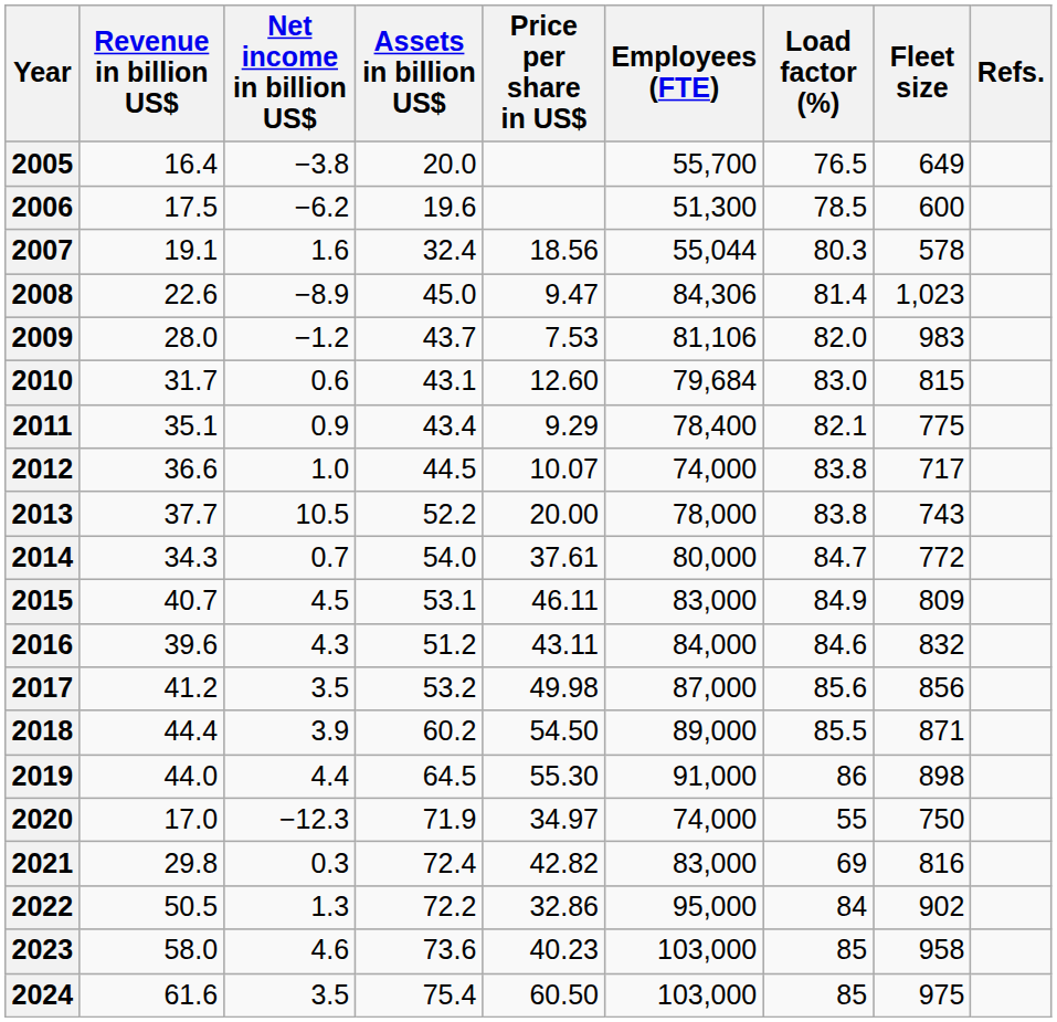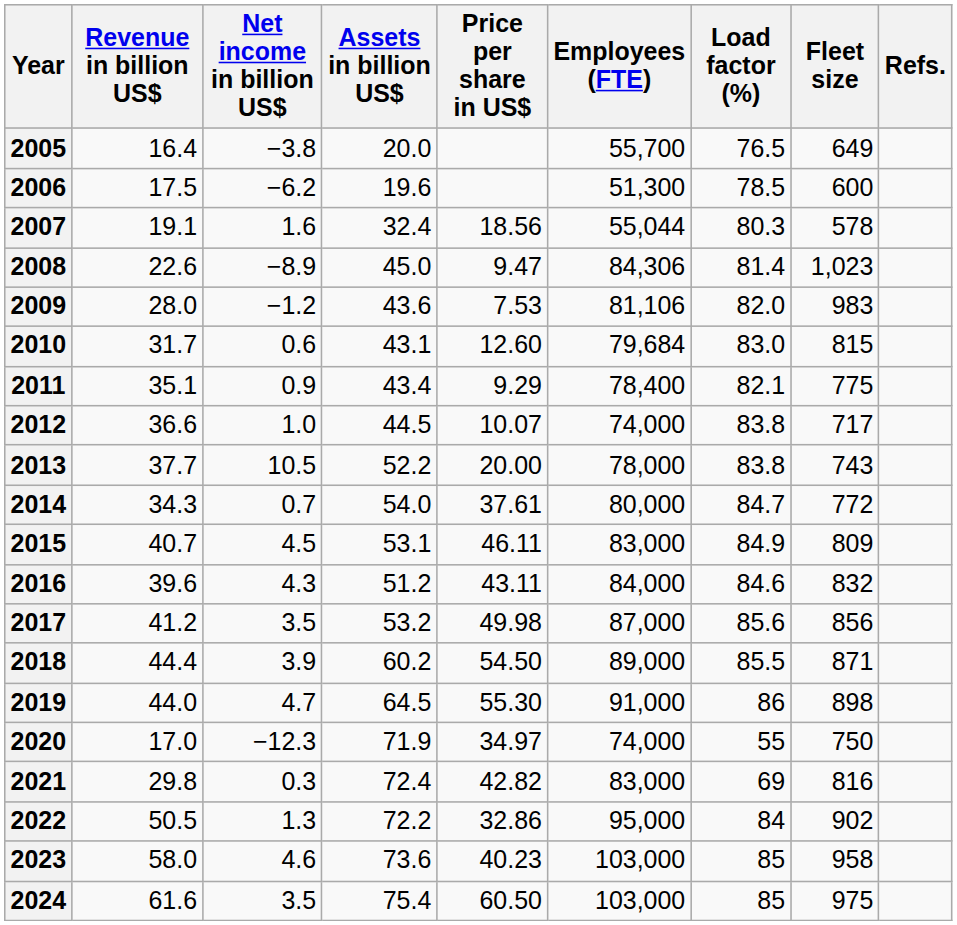2009 | Assets in billion US$: 43.7 -> 43.6
2019 | Net income in billion US$: 4.4 -> 4.7
